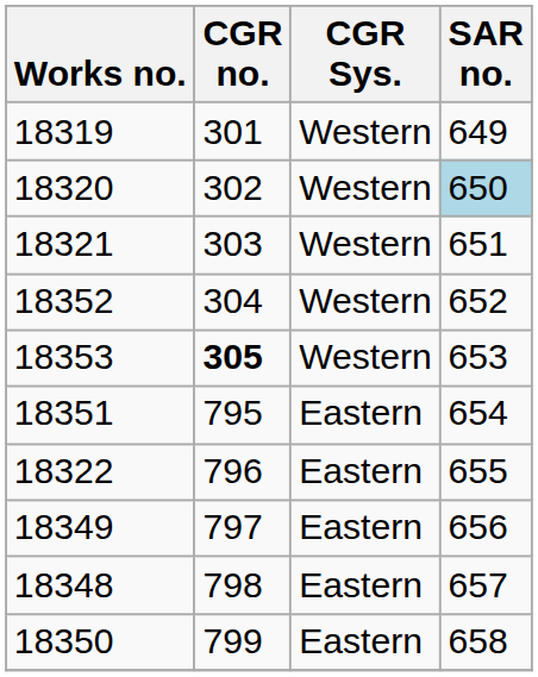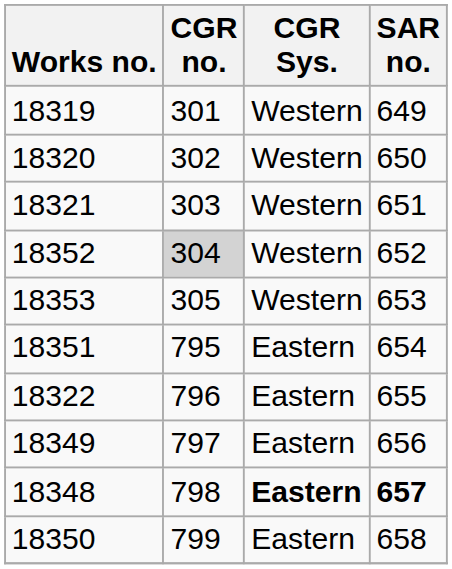18320 | SAR no.: lightblue background -> no background
18352 | CGR no.: no background -> lightgrey background
18353 | CGR no.: bold -> normal
18348 | CGR Sys.: normal -> bold
18348 | SAR no.: normal -> bold
